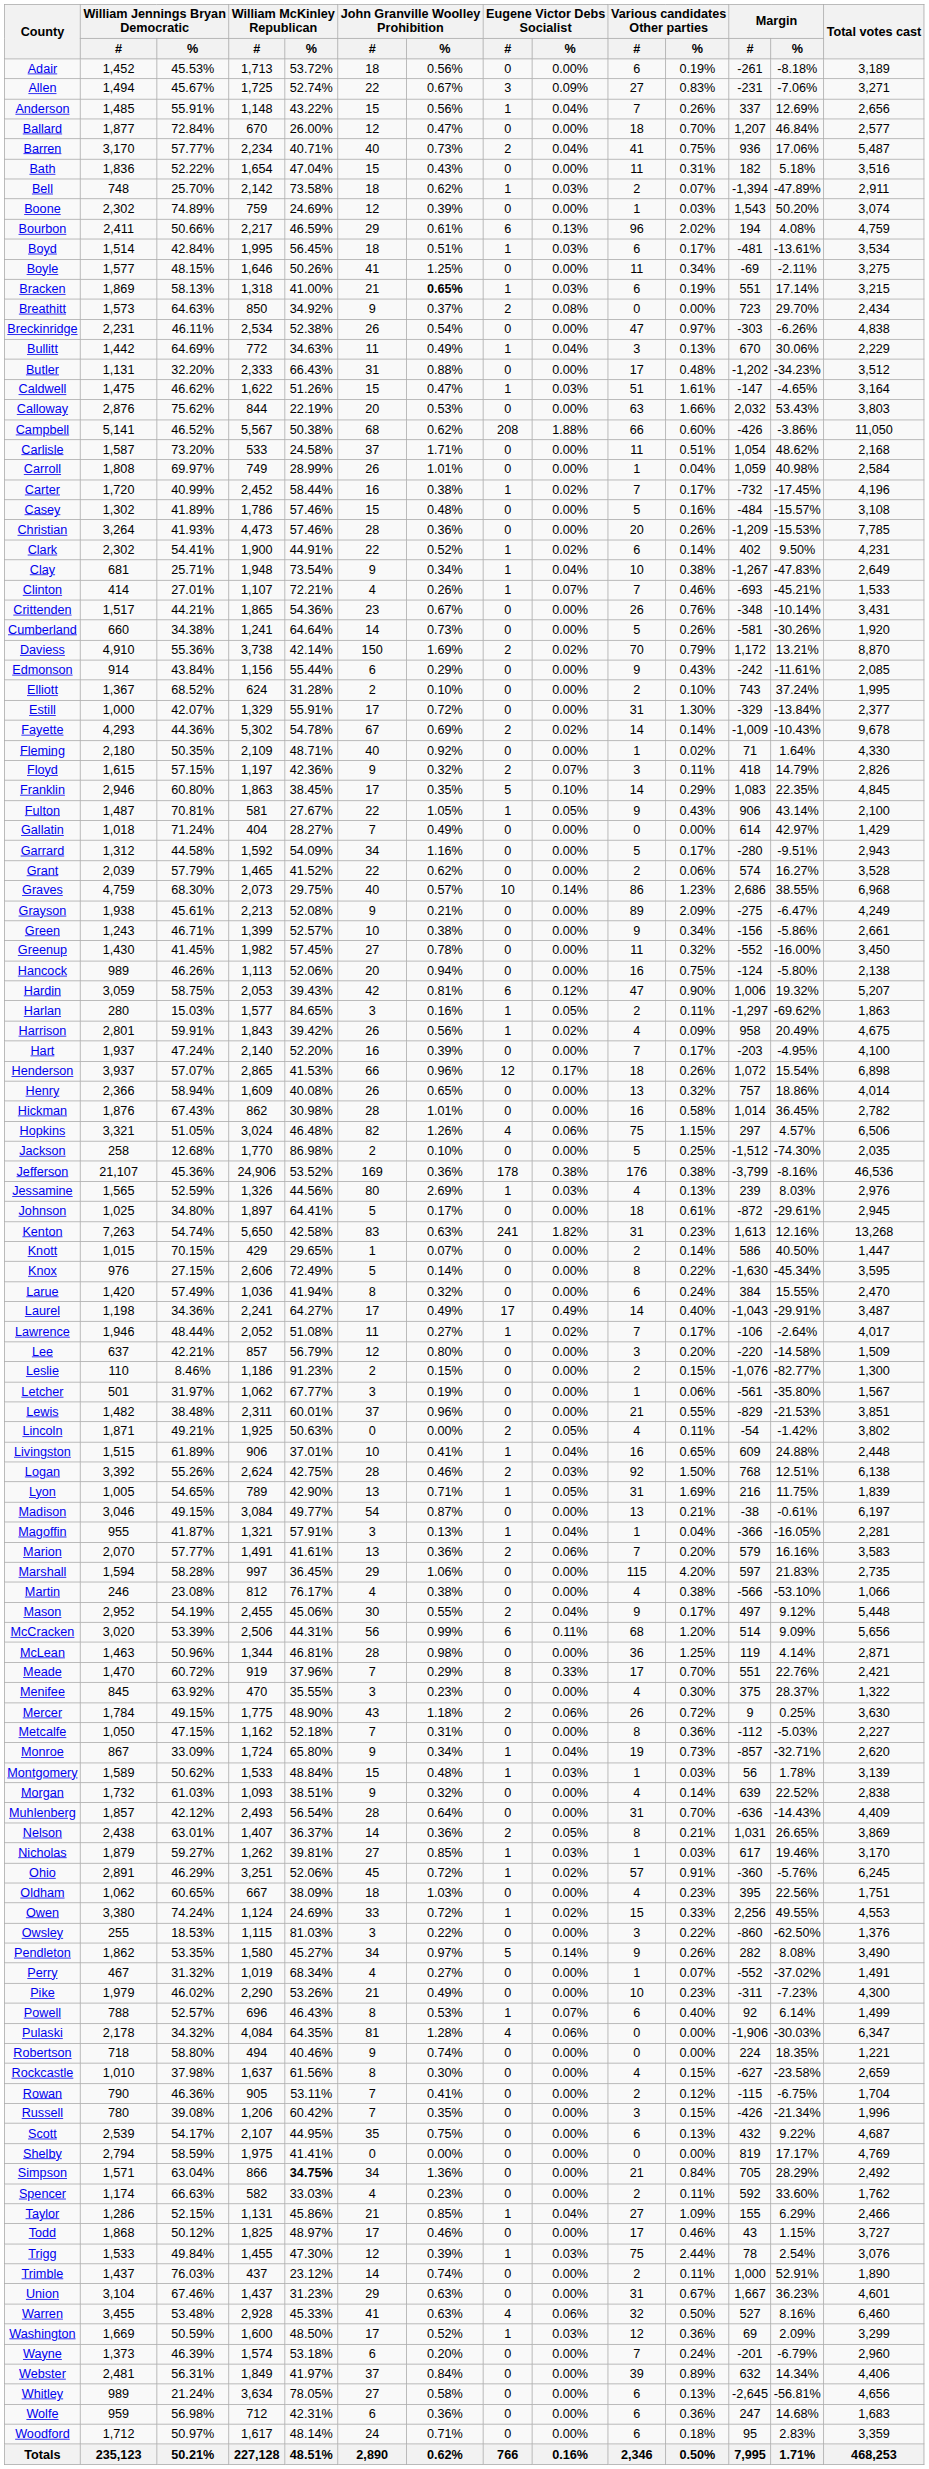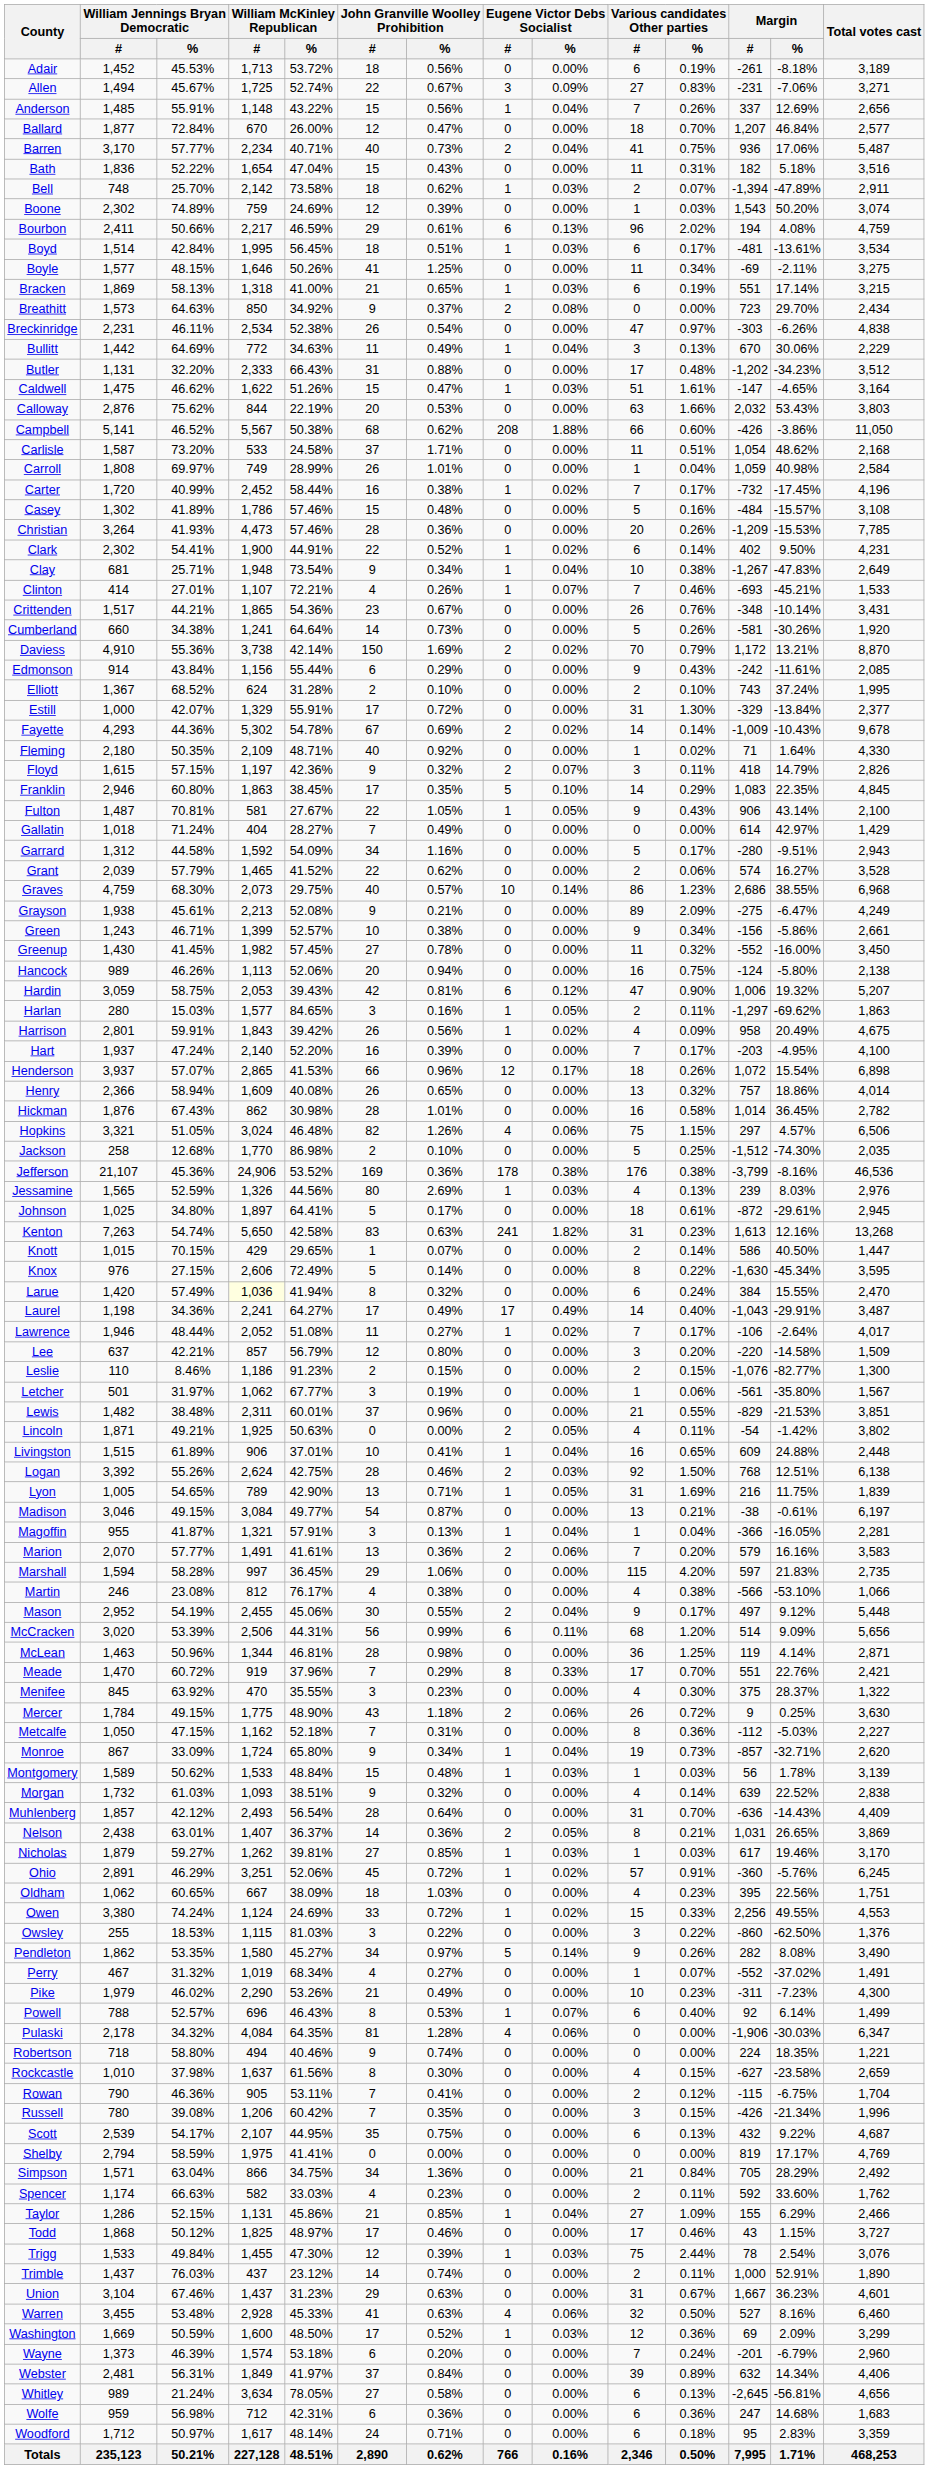Bracken | John Granville Woolley Prohibition / %: bold -> normal
Larue | William McKinley Republican / #: no background -> lightyellow background
Simpson | William McKinley Republican / %: bold -> normal
